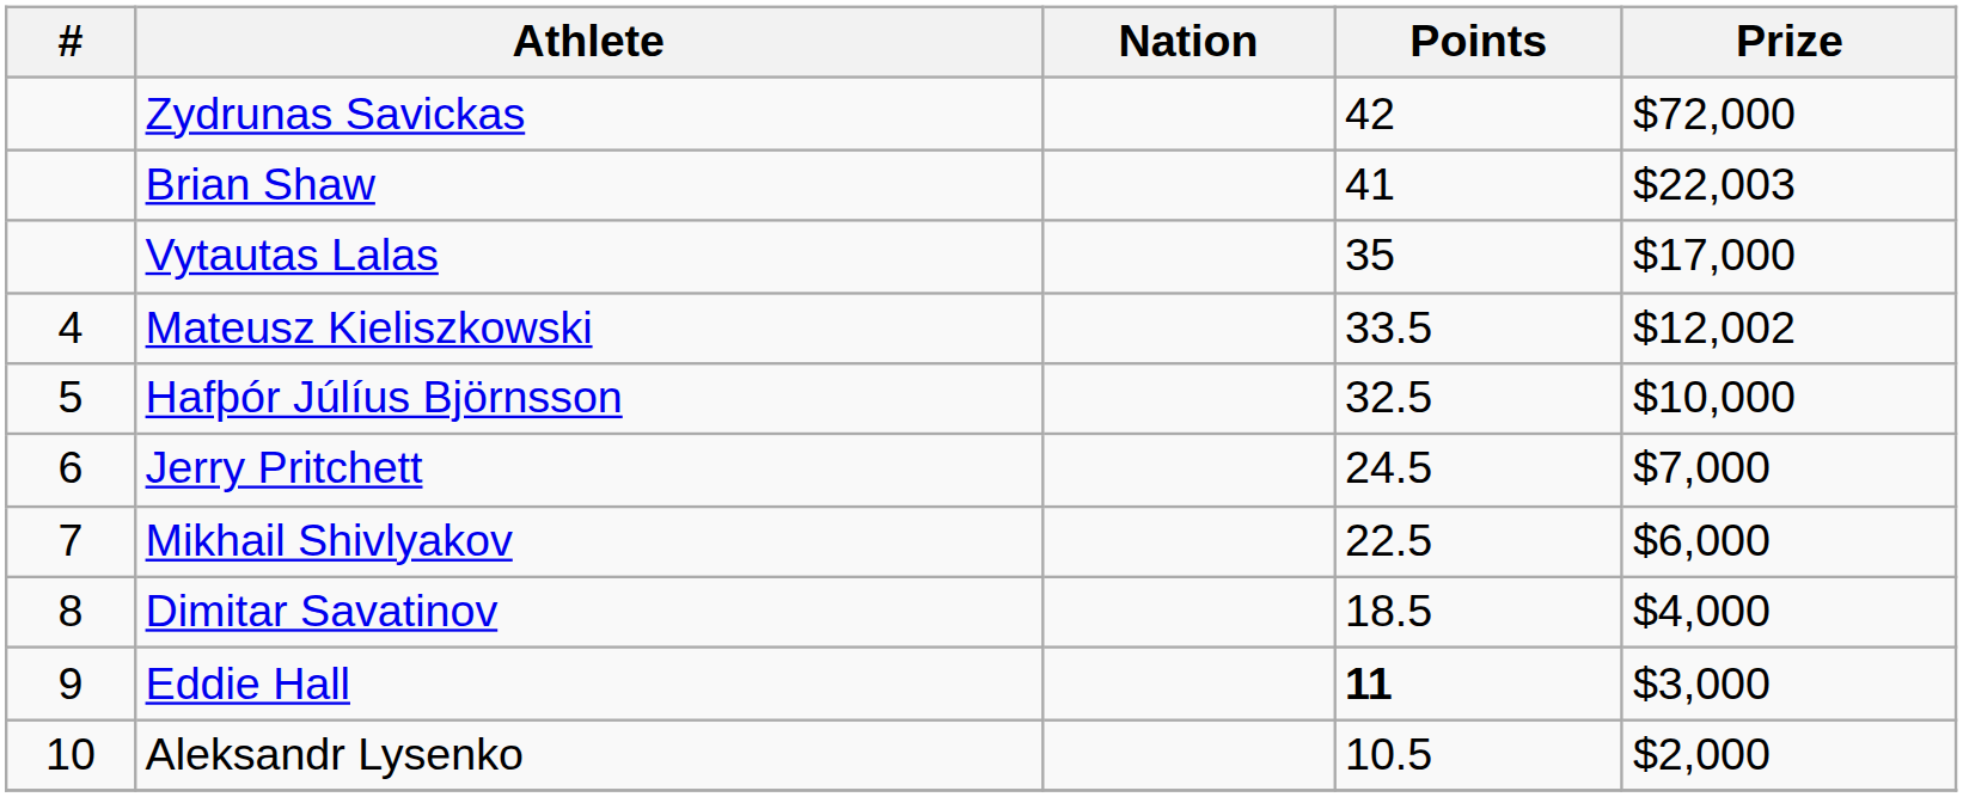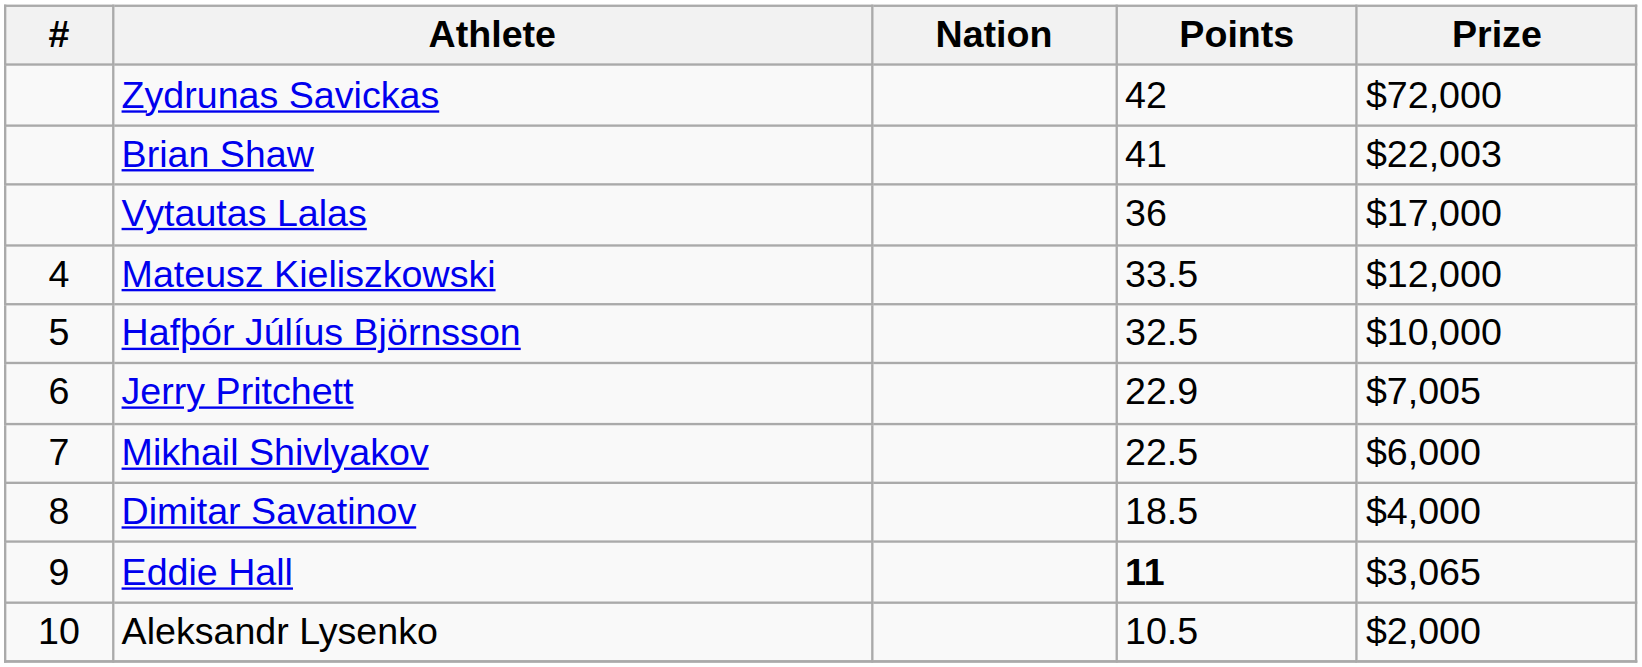Vytautas Lalas | Points: 35 -> 36
Mateusz Kieliszkowski | Prize: $12,002 -> $12,000
Jerry Pritchett | Points: 24.5 -> 22.9
Jerry Pritchett | Prize: $7,000 -> $7,005
Eddie Hall | Prize: $3,000 -> $3,065
